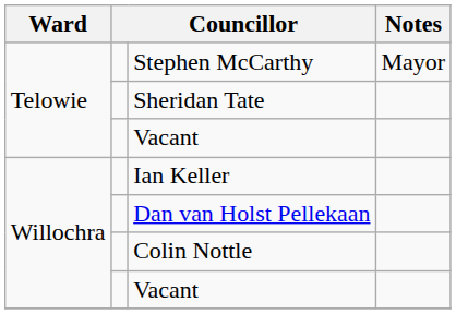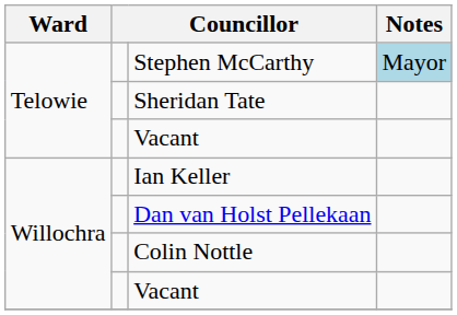Stephen McCarthy | Notes: no background -> lightblue background
